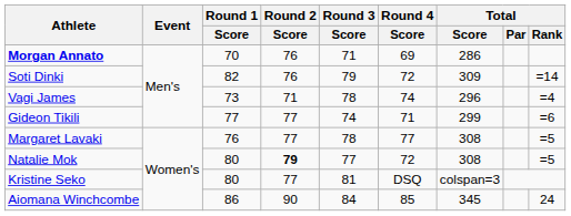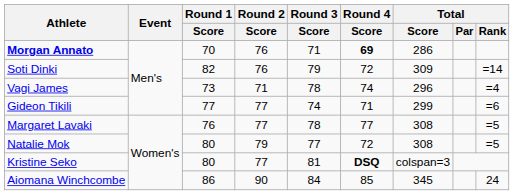Morgan Annato | Round 4 / Score: normal -> bold
Natalie Mok | Round 2 / Score: bold -> normal
Kristine Seko | Round 4 / Score: normal -> bold
